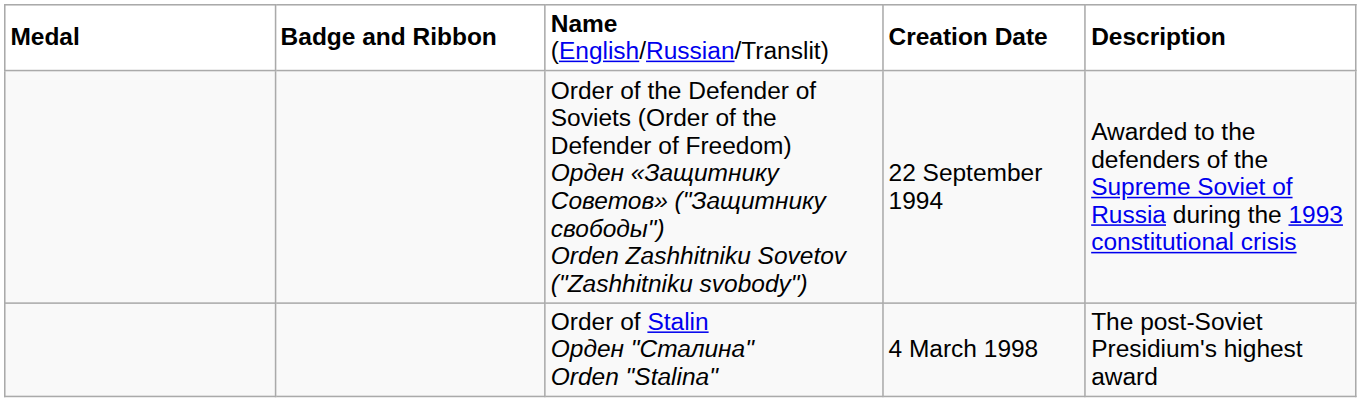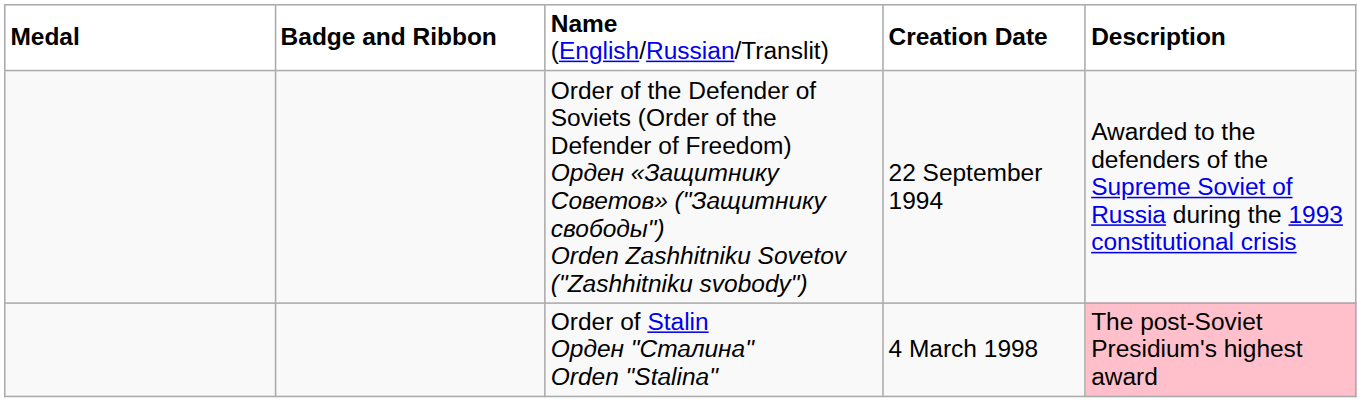Order of Stalin Орден "Сталина" Orden "Stalina" | column 5: no background -> pink background
